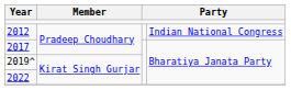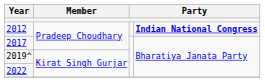2012 | column 4: normal -> bold
